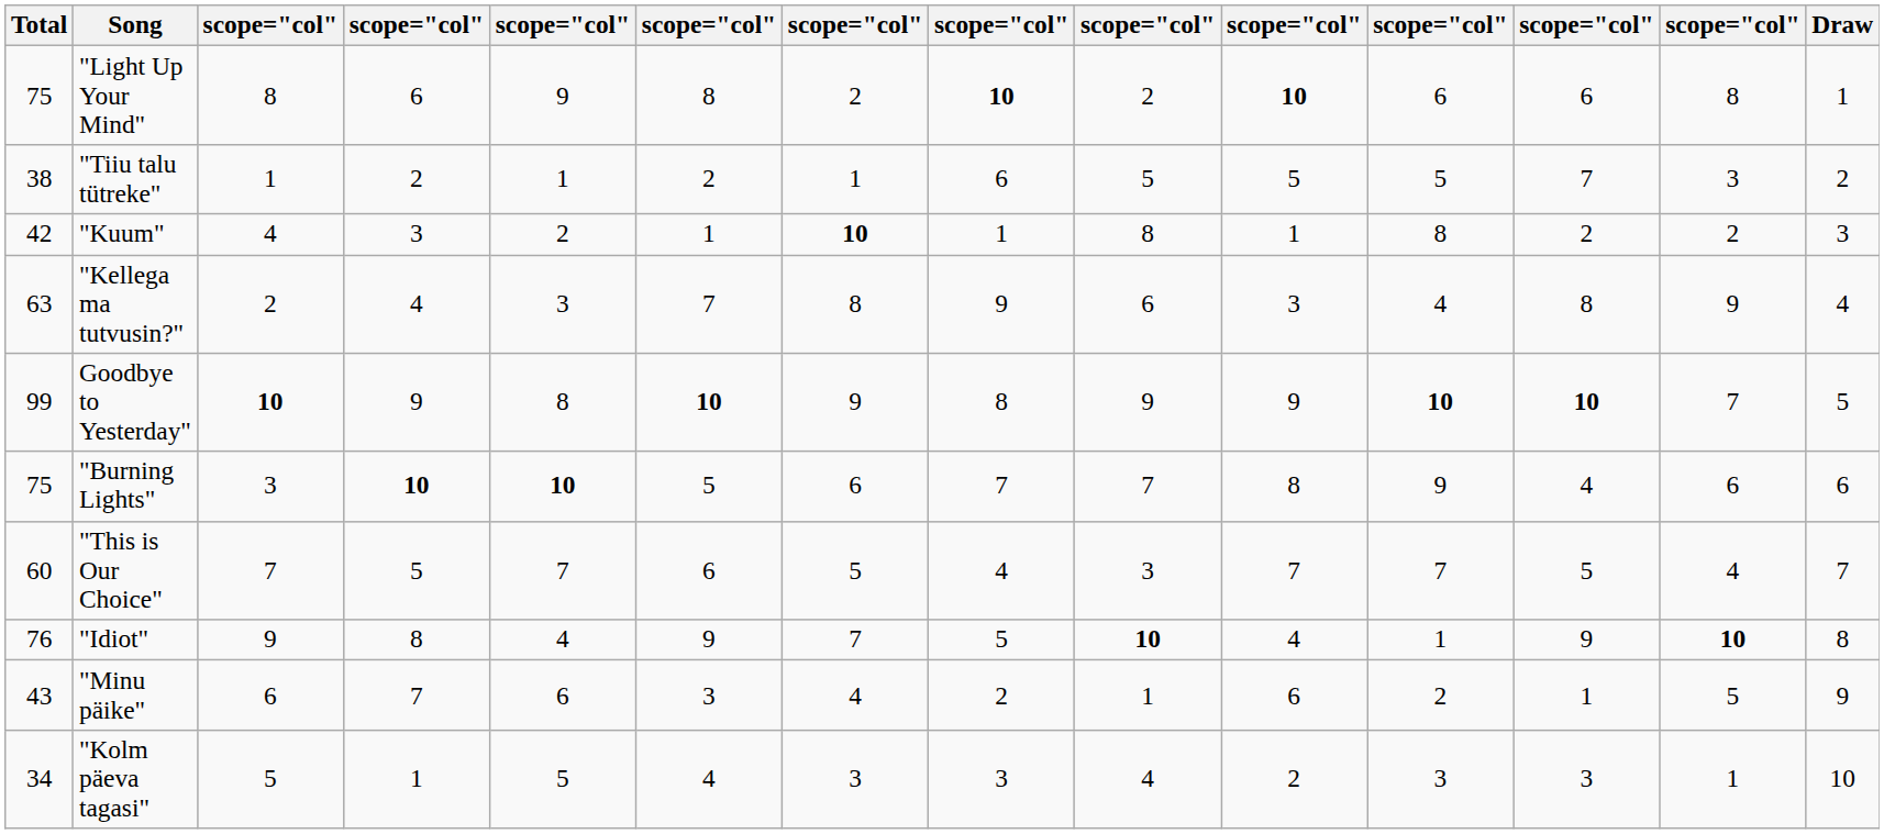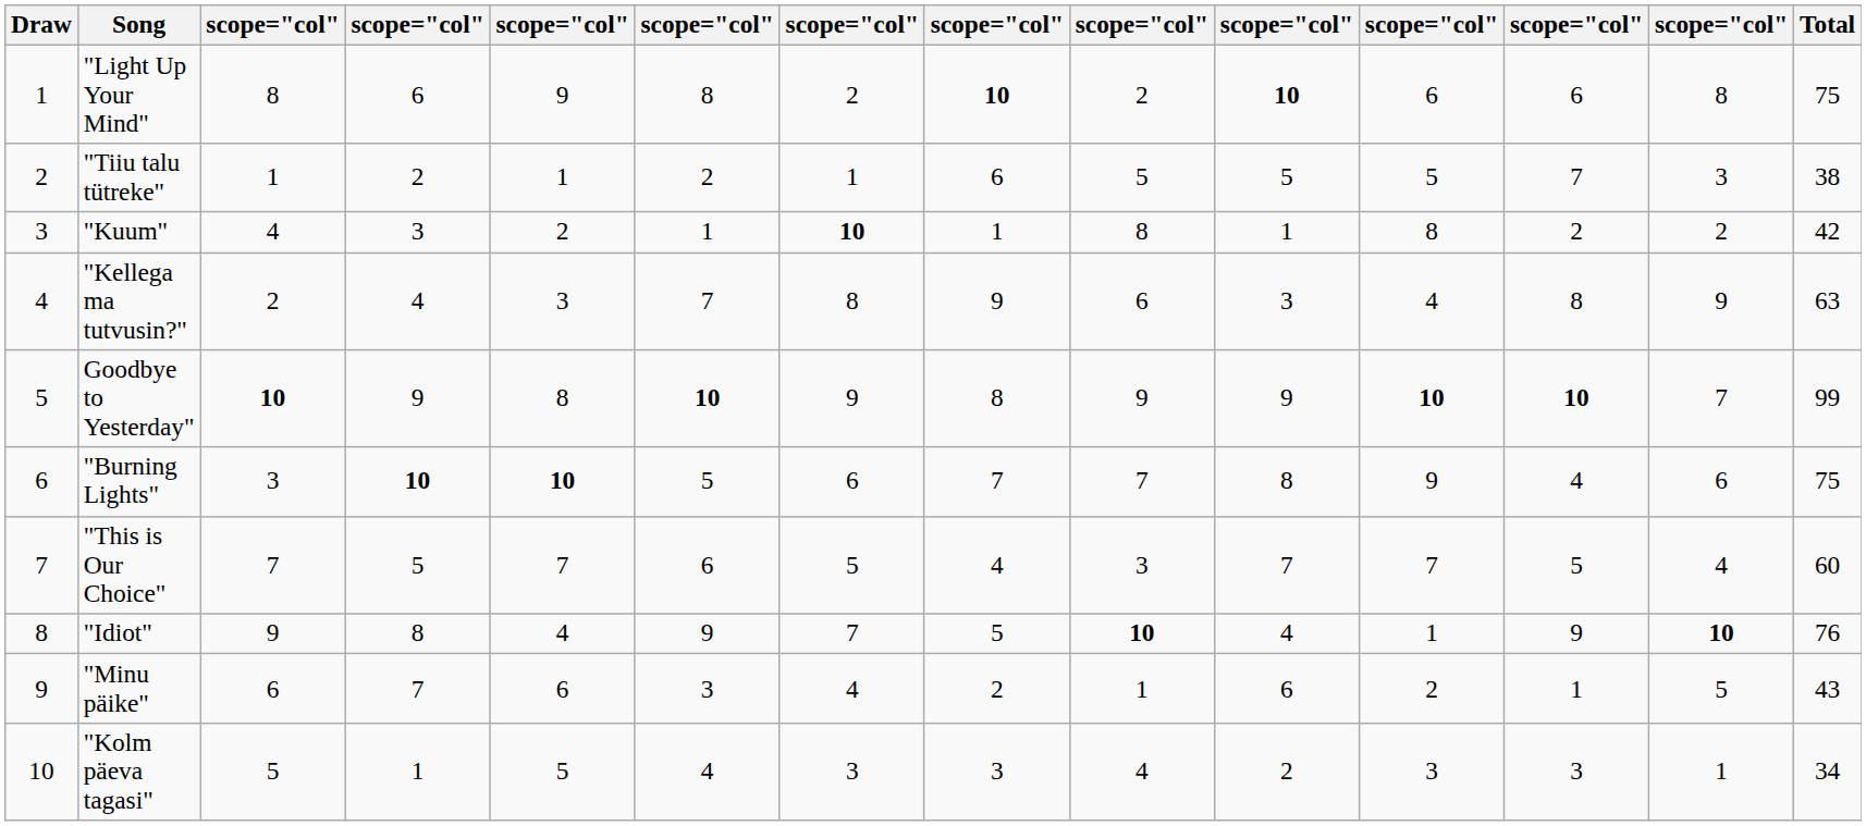columns swapped: Draw <-> Total
